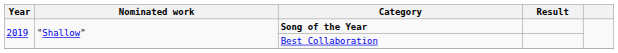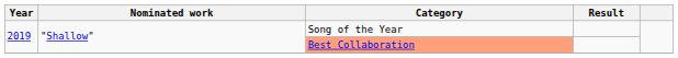Song of the Year | Category: bold -> normal
Best Collaboration | Category: no background -> lightsalmon background
